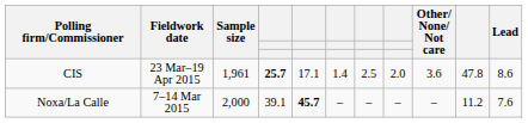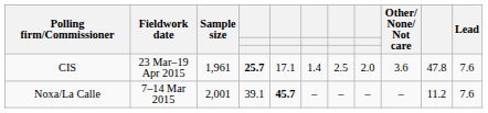CIS | Lead: 8.6 -> 7.6
Noxa/La Calle | Sample size: 2,000 -> 2,001
